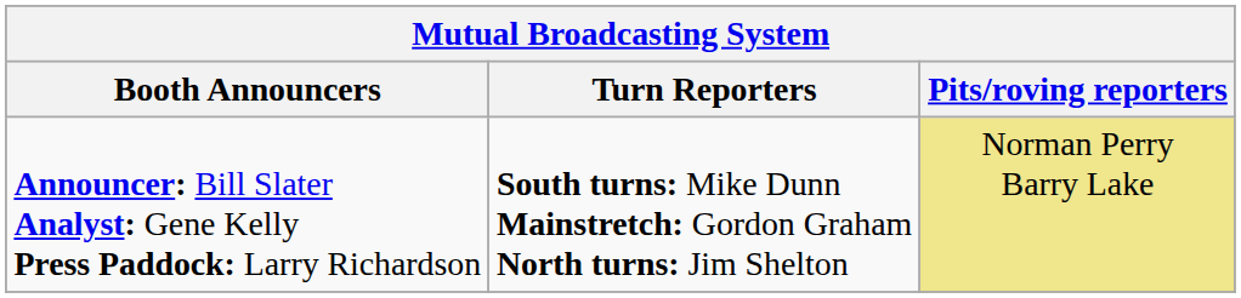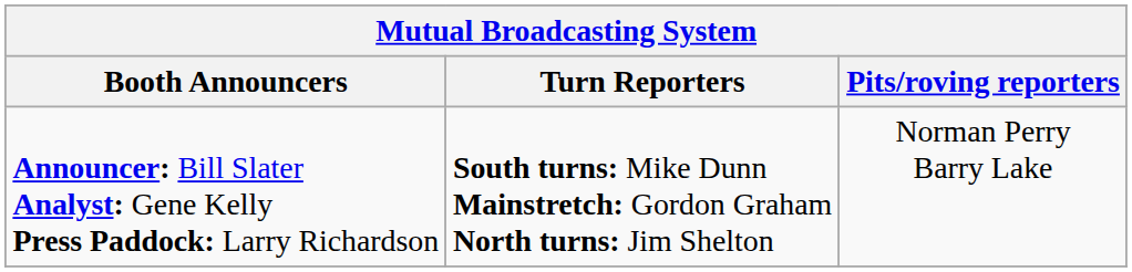row 3 | Pits/roving reporters: khaki background -> no background
